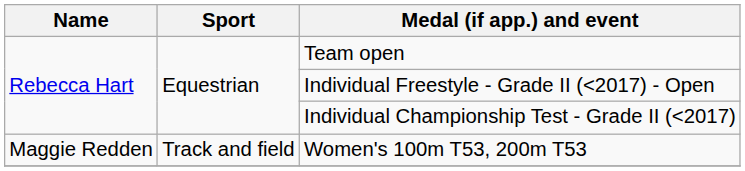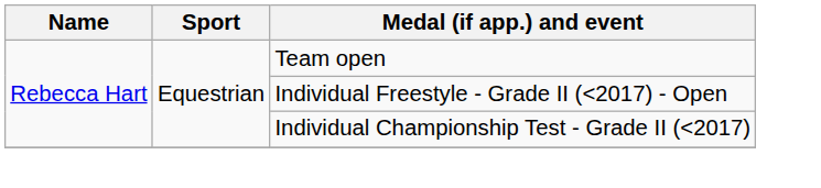- row: Maggie Redden | Track and field | Women's 100m T53, 200m T53
